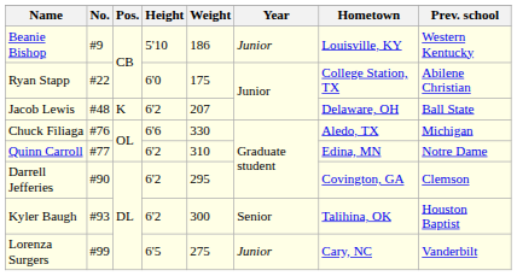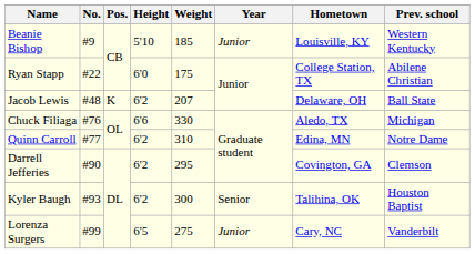Beanie Bishop | Weight: 186 -> 185
